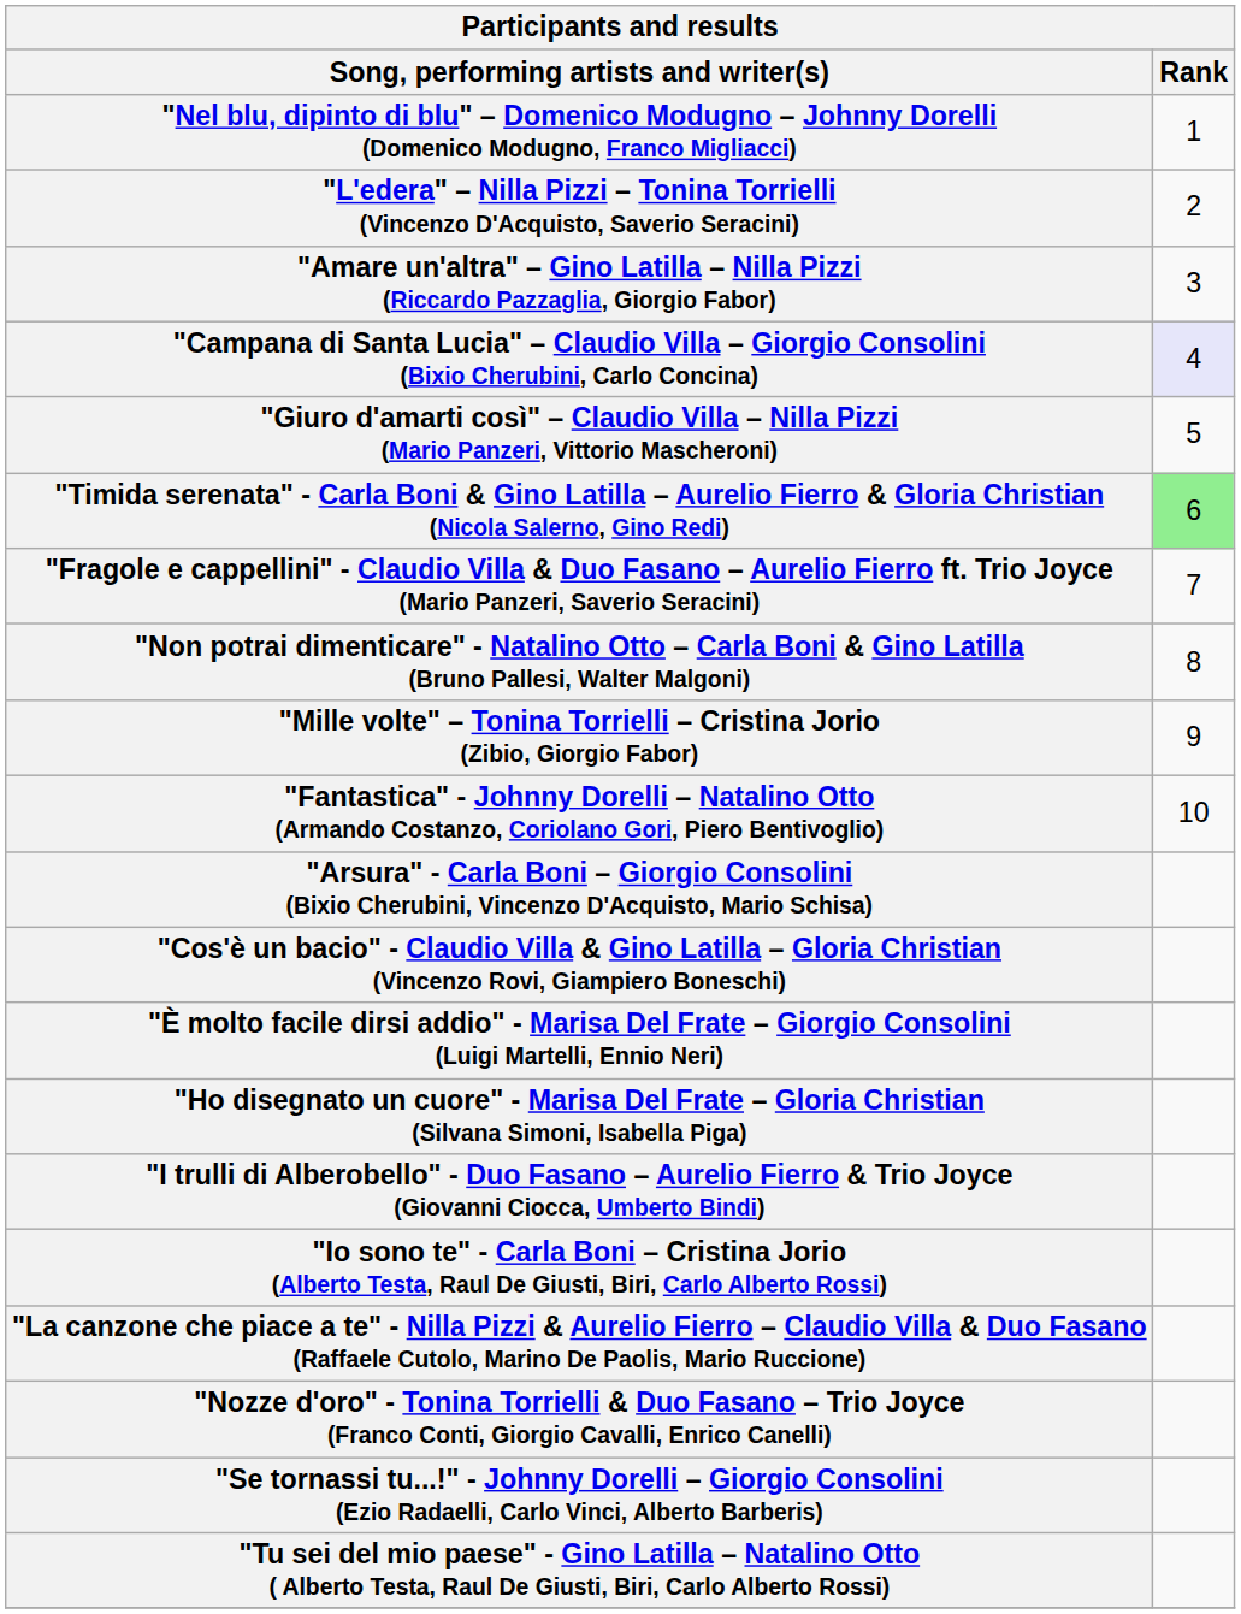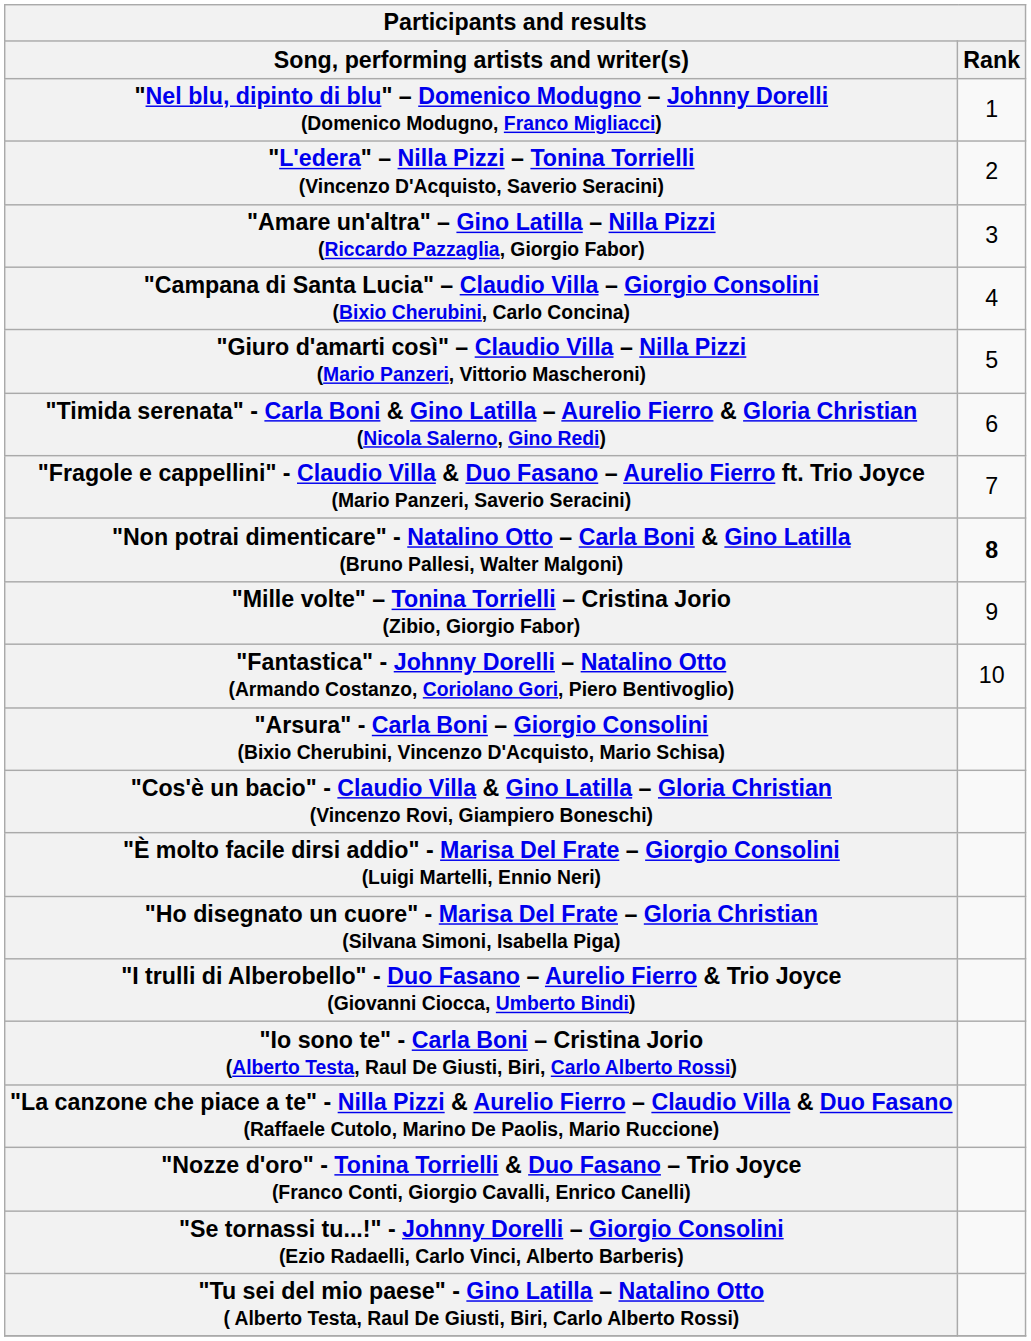row 6 | Rank: lavender background -> no background
row 8 | Rank: lightgreen background -> no background
row 10 | Rank: normal -> bold
